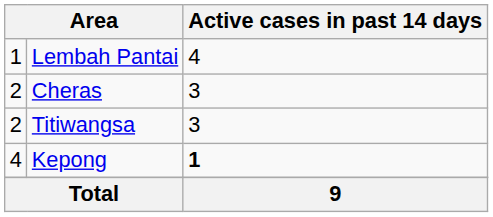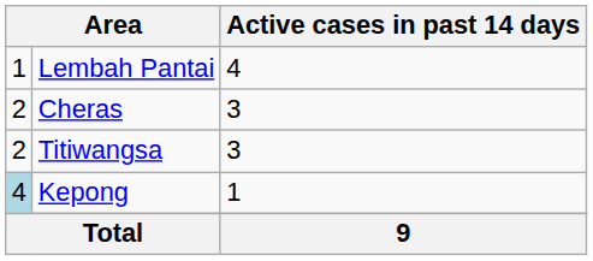Kepong | column 1: no background -> lightblue background
Kepong | Active cases in past 14 days: bold -> normal
